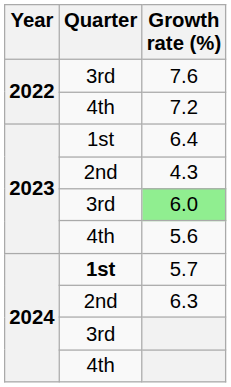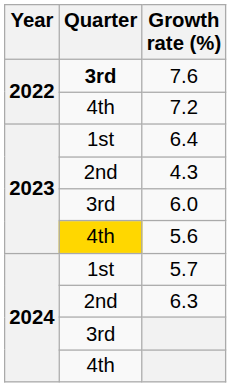7.6 | Quarter: normal -> bold
6.0 | Growth rate (%): lightgreen background -> no background
5.6 | Quarter: no background -> gold background
5.7 | Quarter: bold -> normal
